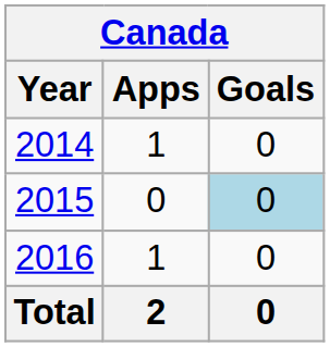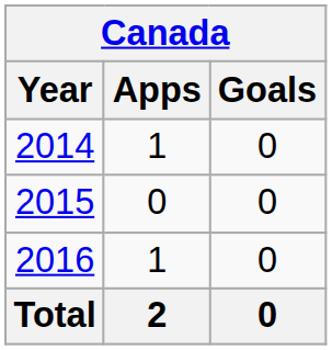2015 | Goals: lightblue background -> no background
